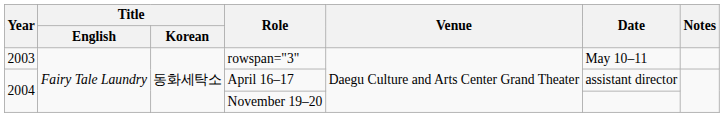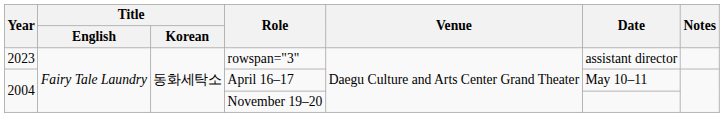rowspan="3" | Year: 2003 -> 2023
rowspan="3" | Date: May 10–11 -> assistant director
April 16–17 | Date: assistant director -> May 10–11
